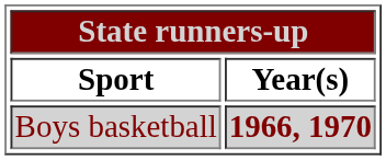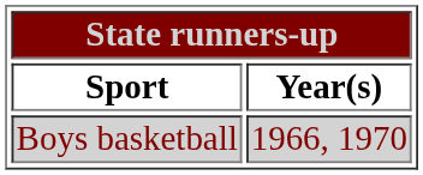Boys basketball | Year(s): bold -> normal
